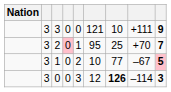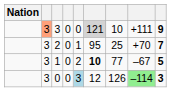row 2 | column 2: no background -> lightsalmon background
row 2 | column 6: no background -> lightgrey background
row 3 | column 4: pink background -> no background
row 4 | column 6: normal -> bold
row 4 | column 9: pink background -> no background
row 5 | column 5: no background -> lightblue background
row 5 | column 7: bold -> normal
row 5 | column 8: no background -> lightgreen background
